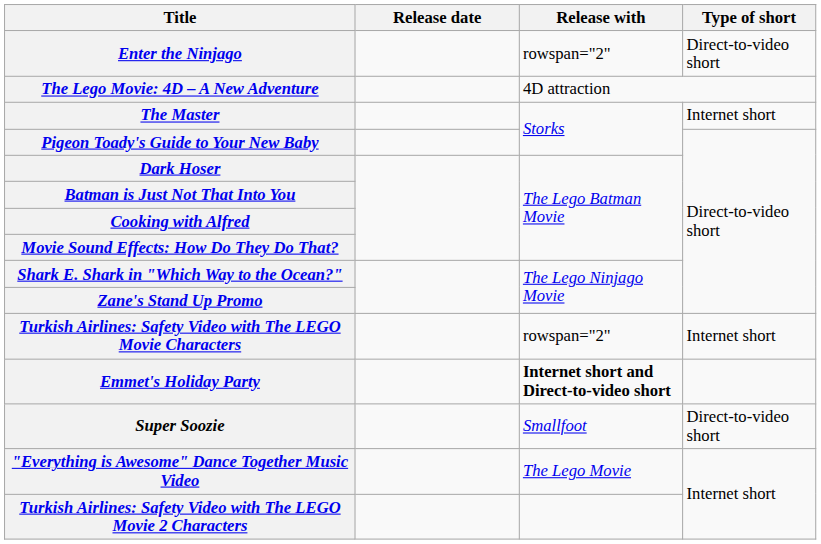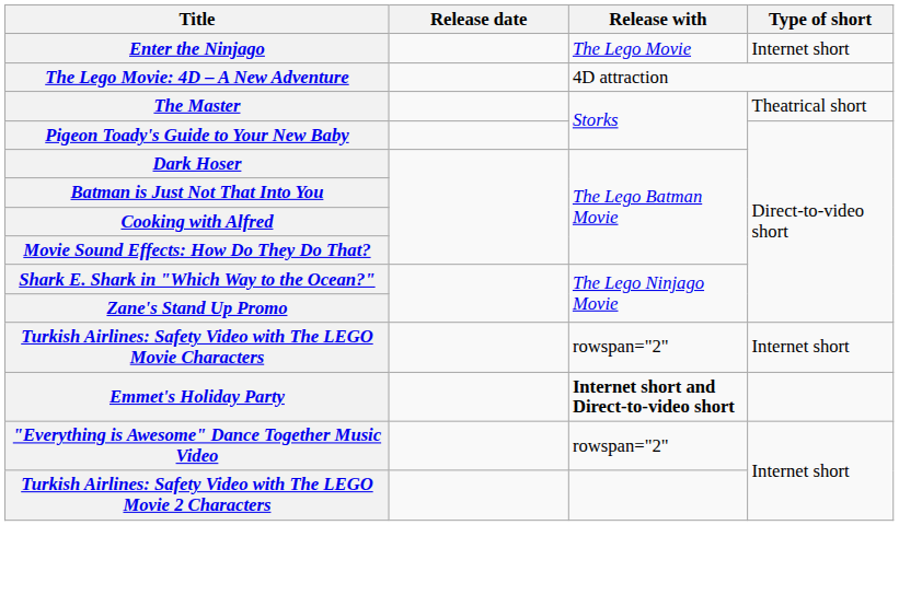Enter the Ninjago | Release with: rowspan="2" -> The Lego Movie
Enter the Ninjago | Type of short: Direct-to-video short -> Internet short
The Master | Type of short: Internet short -> Theatrical short
- row: Super Soozie | Smallfoot | Direct-to-video short
"Everything is Awesome" Dance Together Music Video | Release with: The Lego Movie -> rowspan="2"
